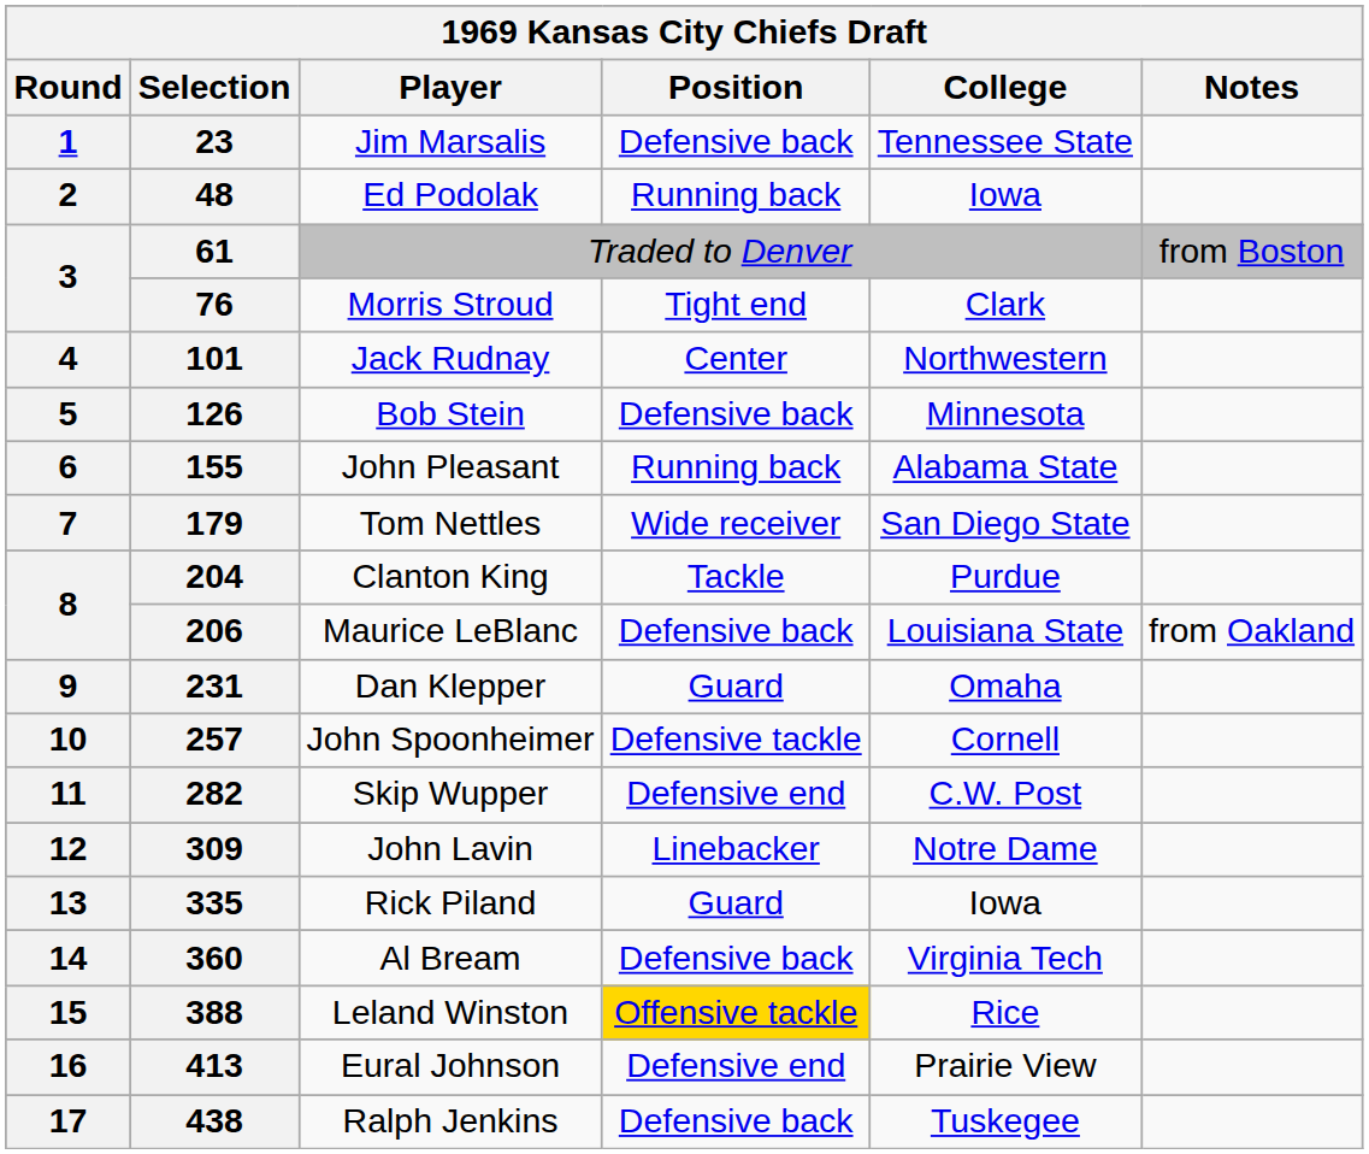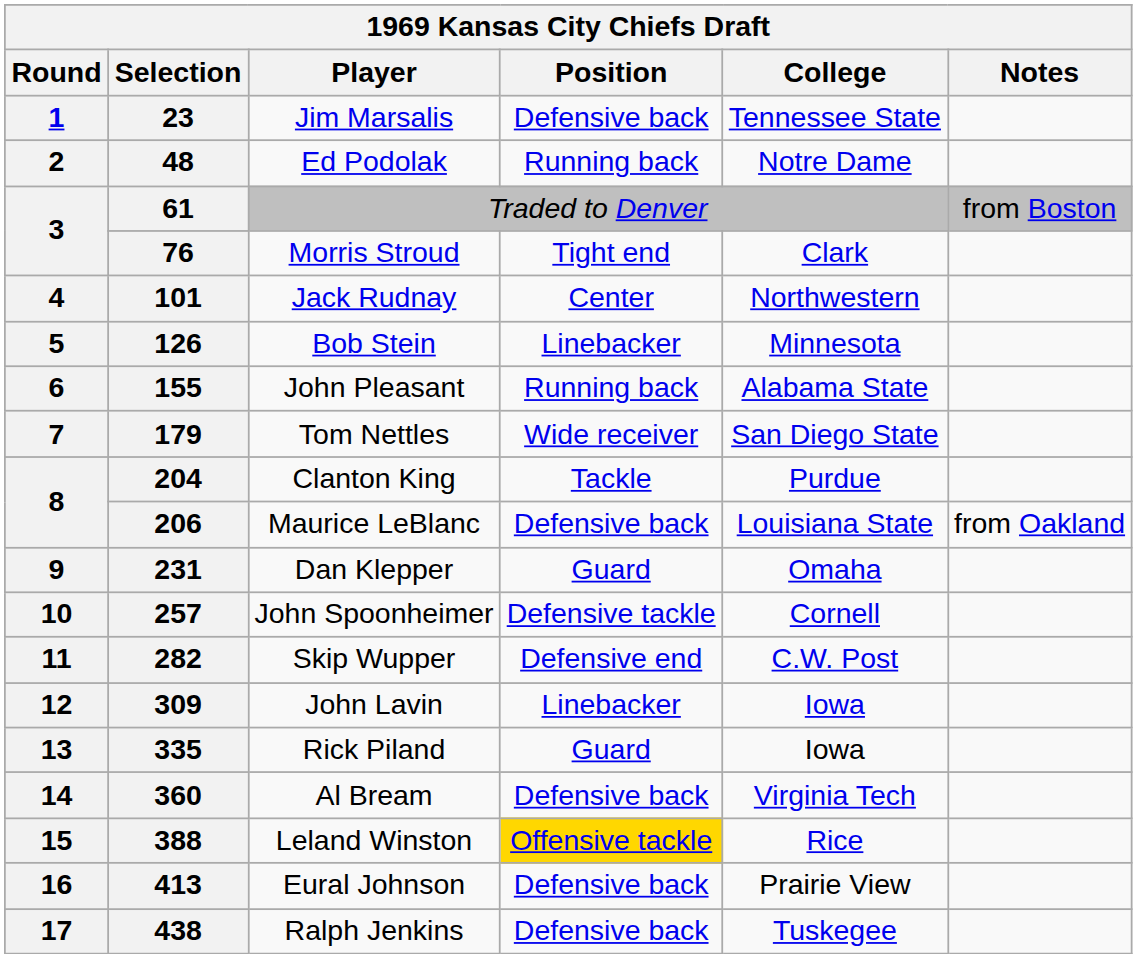48 | College: Iowa -> Notre Dame
126 | Position: Defensive back -> Linebacker
309 | College: Notre Dame -> Iowa
413 | Position: Defensive end -> Defensive back
